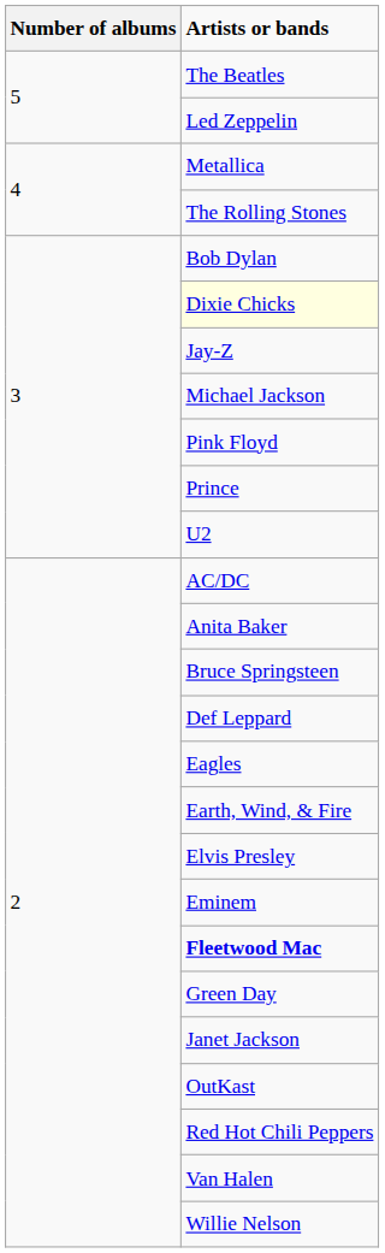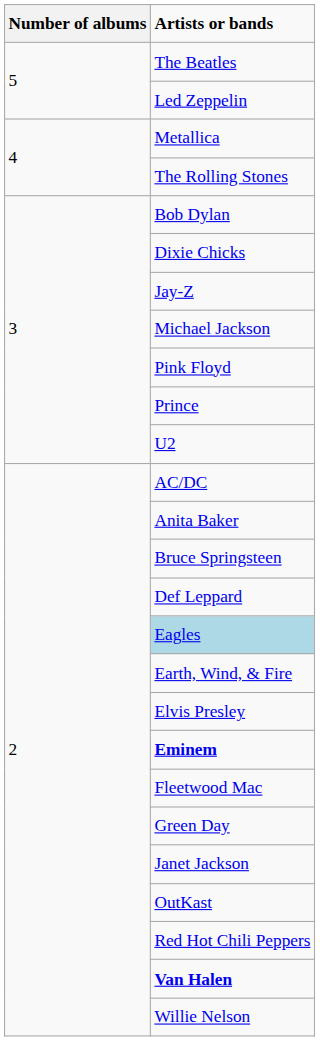Dixie Chicks | Artists or bands: lightyellow background -> no background
Eagles | Artists or bands: no background -> lightblue background
Eminem | Artists or bands: normal -> bold
Fleetwood Mac | Artists or bands: bold -> normal
Van Halen | Artists or bands: normal -> bold
